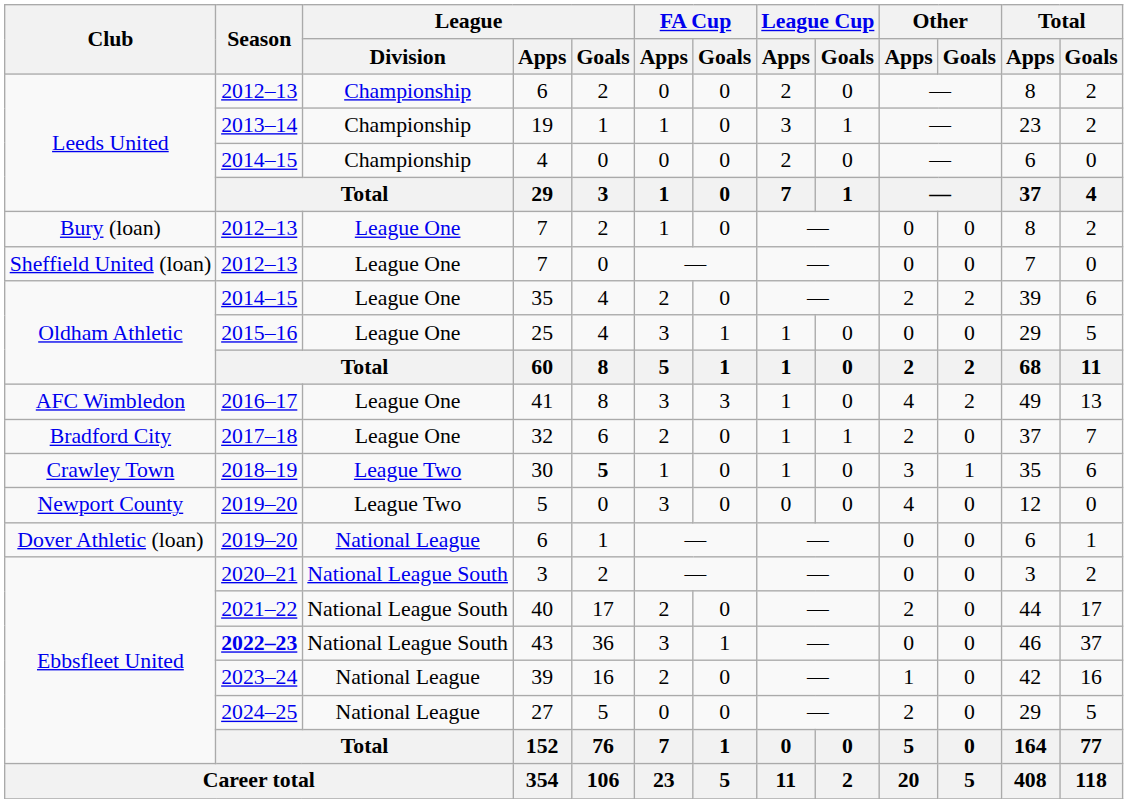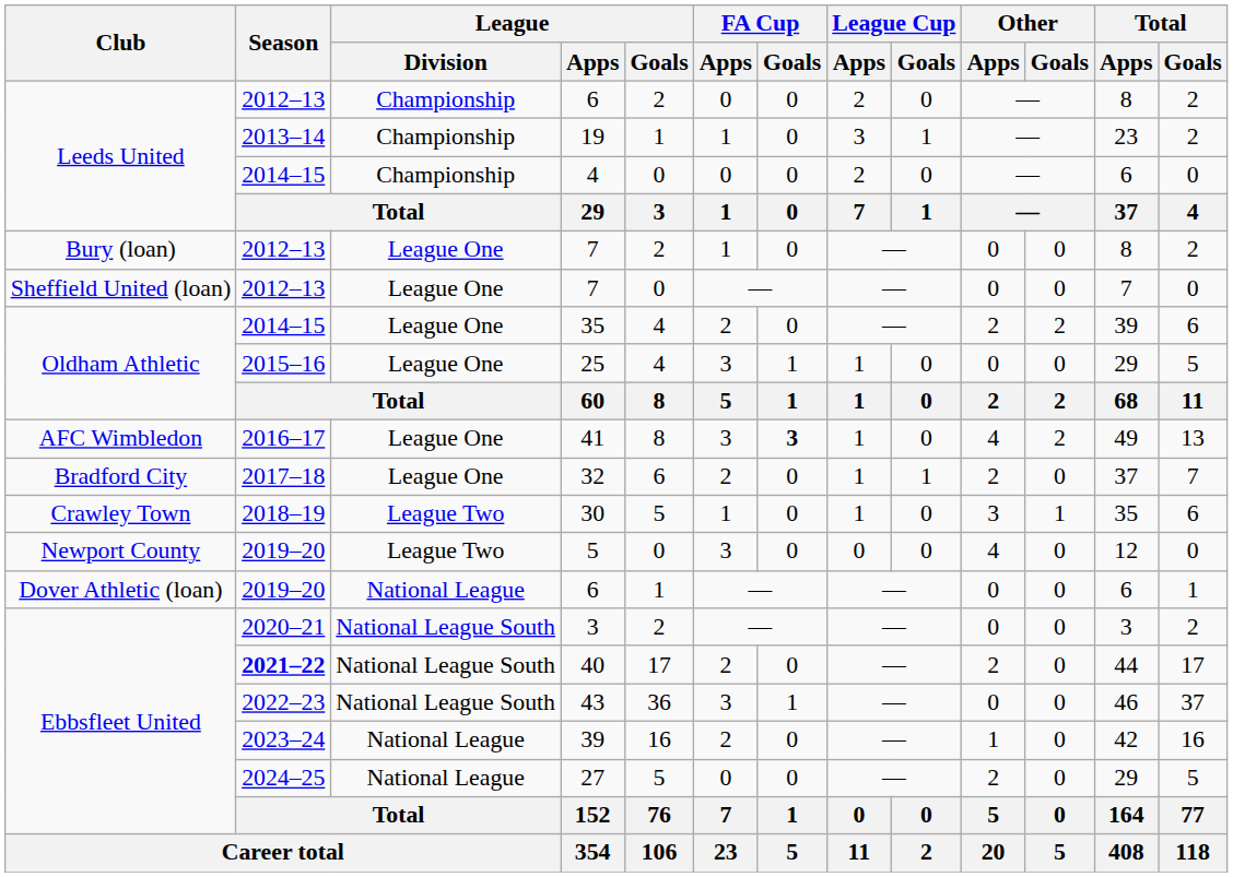41 | FA Cup / Goals: normal -> bold
30 | League / Goals: bold -> normal
40 | Season: normal -> bold
43 | Season: bold -> normal
